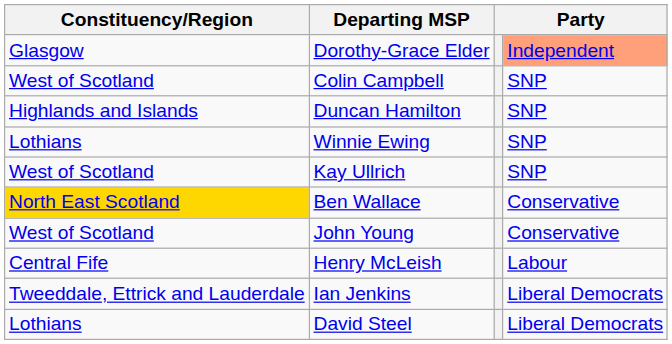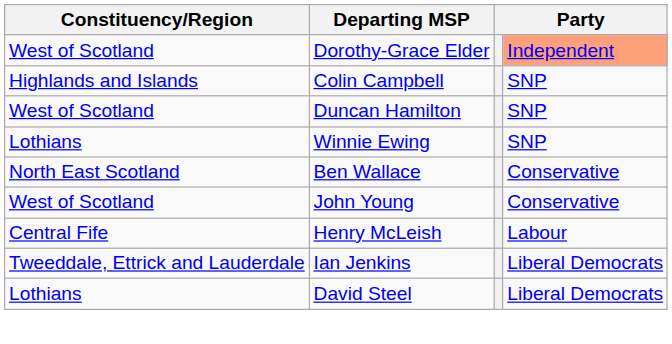Dorothy-Grace Elder | Constituency/Region: Glasgow -> West of Scotland
Colin Campbell | Constituency/Region: West of Scotland -> Highlands and Islands
Duncan Hamilton | Constituency/Region: Highlands and Islands -> West of Scotland
- row: West of Scotland | Kay Ullrich | SNP
Ben Wallace | Constituency/Region: gold background -> no background
